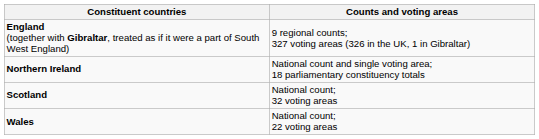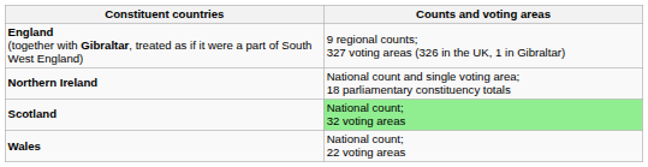Scotland | Counts and voting areas: no background -> lightgreen background
